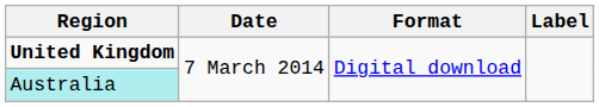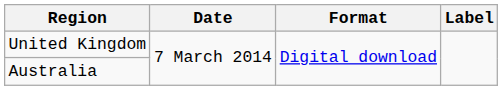United Kingdom | Region: bold -> normal
Australia | Region: paleturquoise background -> no background
